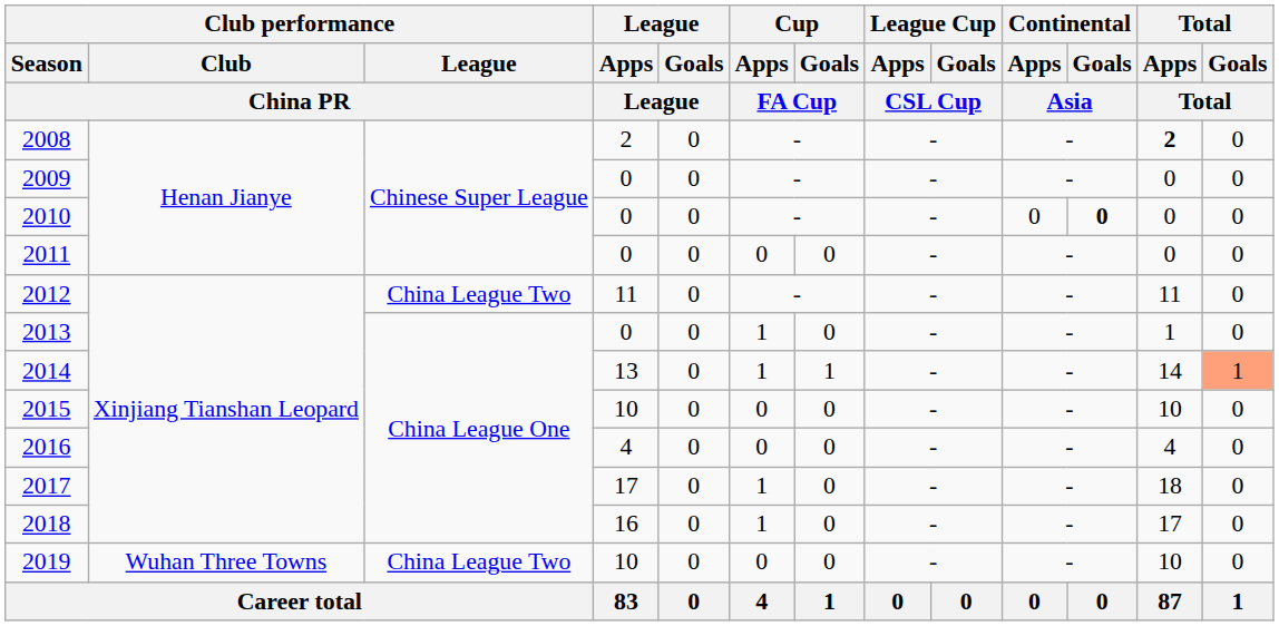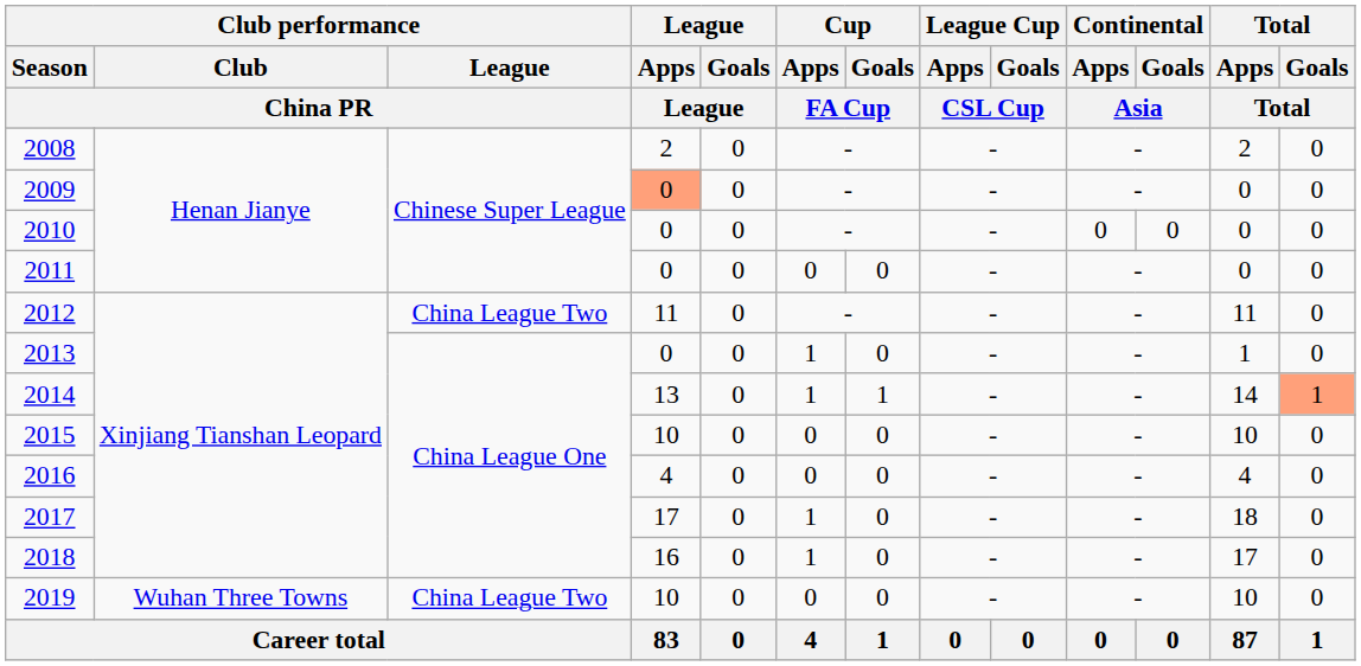2008 | Total / Apps / Total: bold -> normal
2009 | League / Apps / League: no background -> lightsalmon background
2010 | Continental / Goals / Asia: bold -> normal
